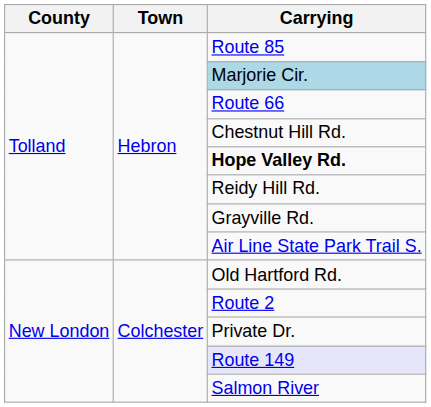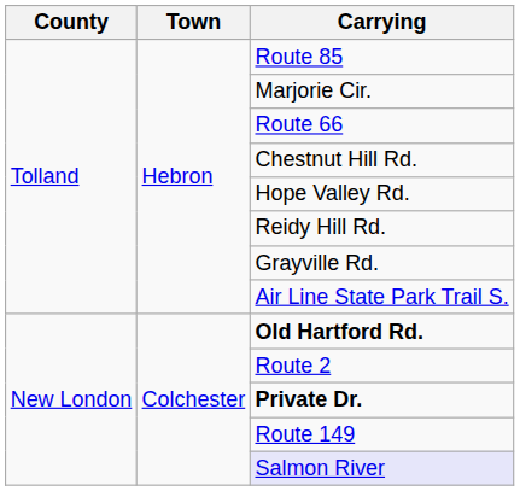Marjorie Cir. | Carrying: lightblue background -> no background
Hope Valley Rd. | Carrying: bold -> normal
Old Hartford Rd. | Carrying: normal -> bold
Private Dr. | Carrying: normal -> bold
Route 149 | Carrying: lavender background -> no background
Salmon River | Carrying: no background -> lavender background
